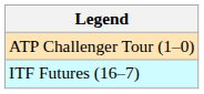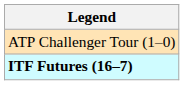row 3 | column 1: normal -> bold
